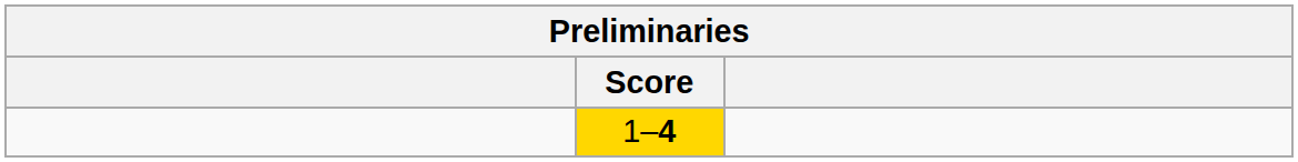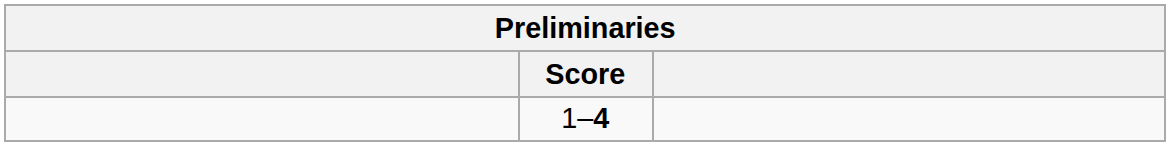row 3 | Score: gold background -> no background
